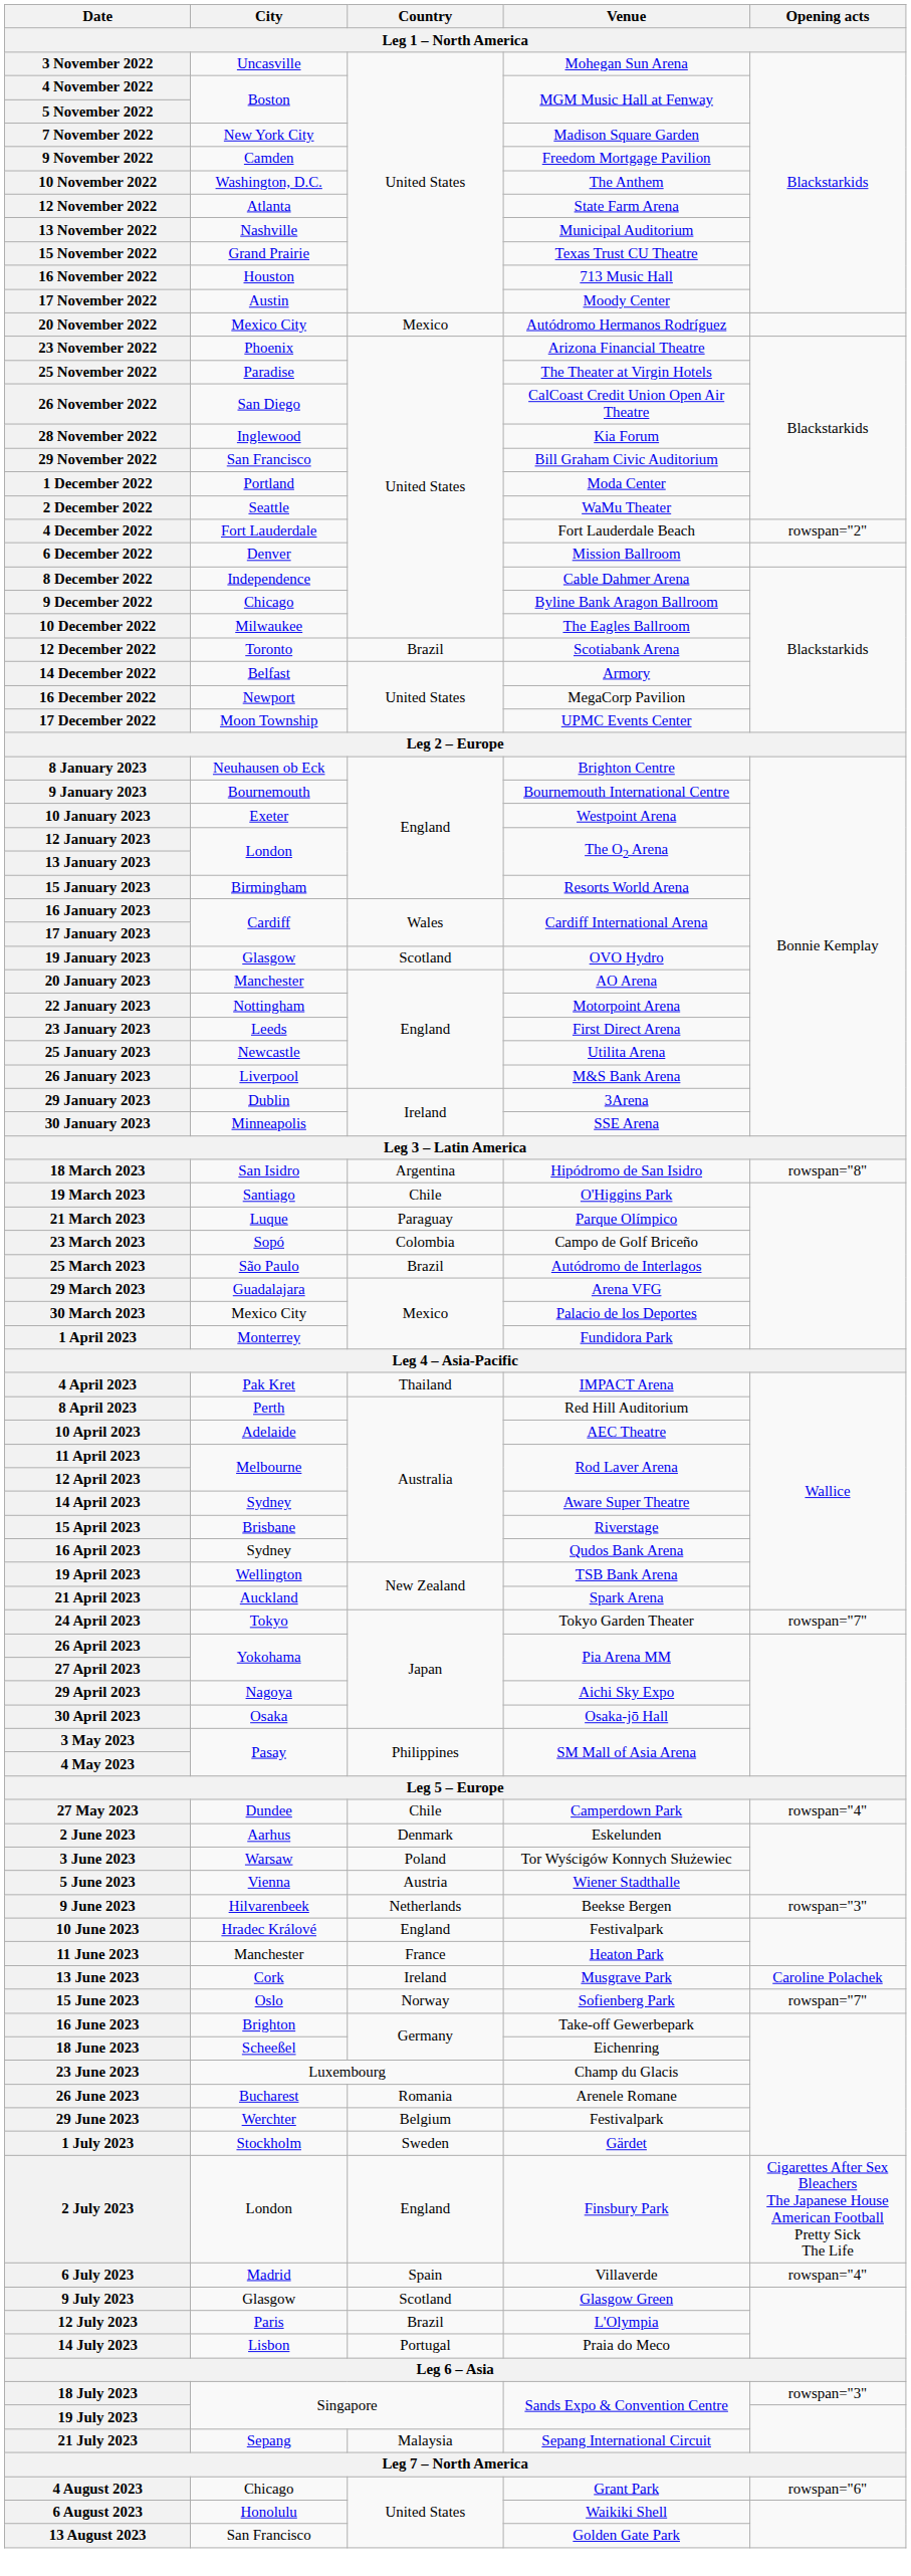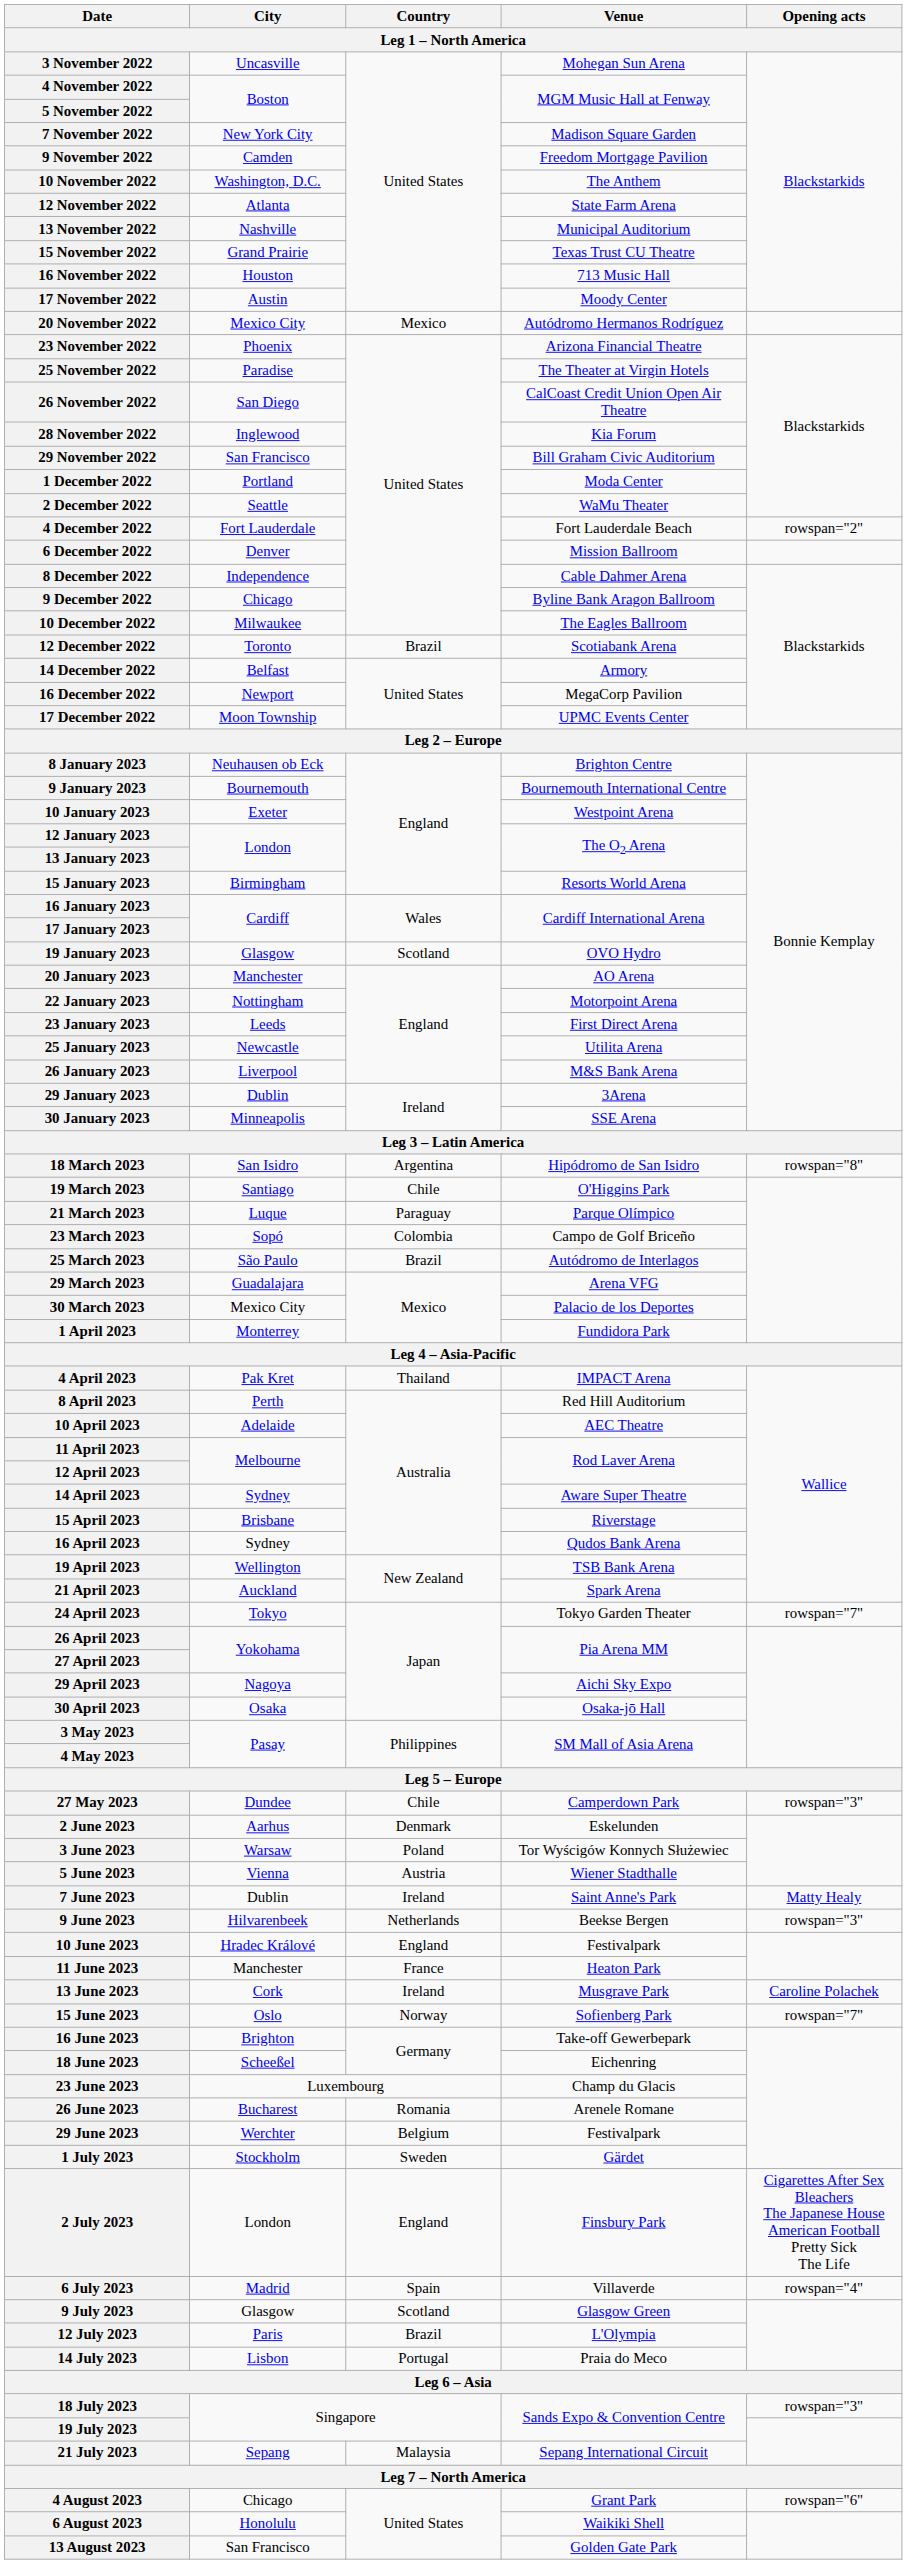27 May 2023 | Opening acts: rowspan="4" -> rowspan="3"
+ row: 7 June 2023 | Dublin | Ireland | Saint Anne's Park | Matty Healy
